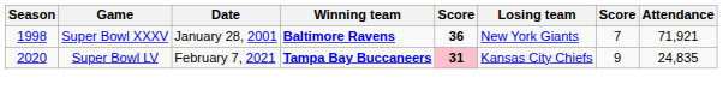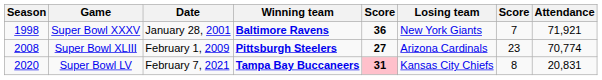+ row: 2008 | Super Bowl XLIII | February 1, 2009 | Pittsburgh Steelers | 27 | Arizona Cardinals | 23 | 70,774
Super Bowl LV | column 7: 9 -> 8
Super Bowl LV | Attendance: 24,835 -> 20,831
